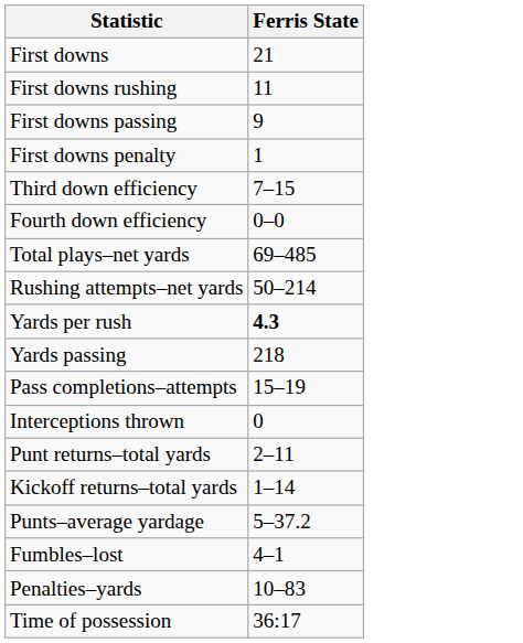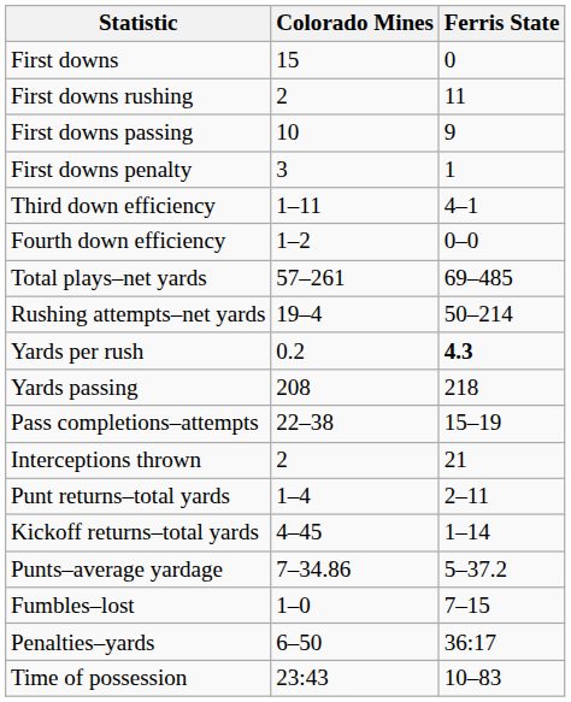+ column: Colorado Mines | 15 | 2 | 10 | 3 | 1–11 | 1–2 | 57–261 | 19–4 | 0.2 | 208 | 22–38 | 2 | 1–4 | 4–45 | 7–34.86 | 1–0 | 6–50 | 23:43
First downs | Ferris State: 21 -> 0
Third down efficiency | Ferris State: 7–15 -> 4–1
Interceptions thrown | Ferris State: 0 -> 21
Fumbles–lost | Ferris State: 4–1 -> 7–15
Penalties–yards | Ferris State: 10–83 -> 36:17
Time of possession | Ferris State: 36:17 -> 10–83
